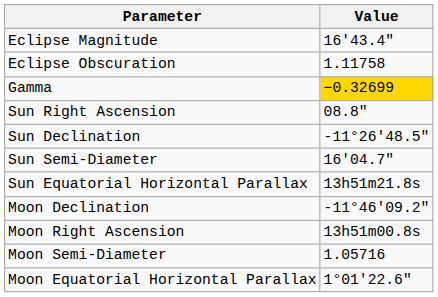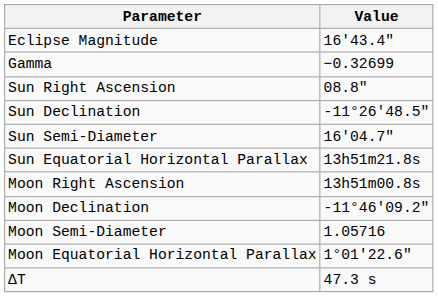- row: Eclipse Obscuration | 1.11758
Gamma | Value: gold background -> no background
rows swapped: Moon Right Ascension <-> Moon Declination
+ row: ΔT | 47.3 s
